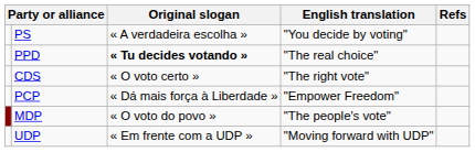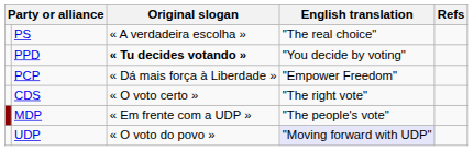PS | English translation: "You decide by voting" -> "The real choice"
PPD | English translation: "The real choice" -> "You decide by voting"
rows swapped: PCP <-> CDS
MDP | Original slogan: « O voto do povo » -> « Em frente com a UDP »
UDP | Original slogan: « Em frente com a UDP » -> « O voto do povo »
UDP | English translation: no background -> lavender background
